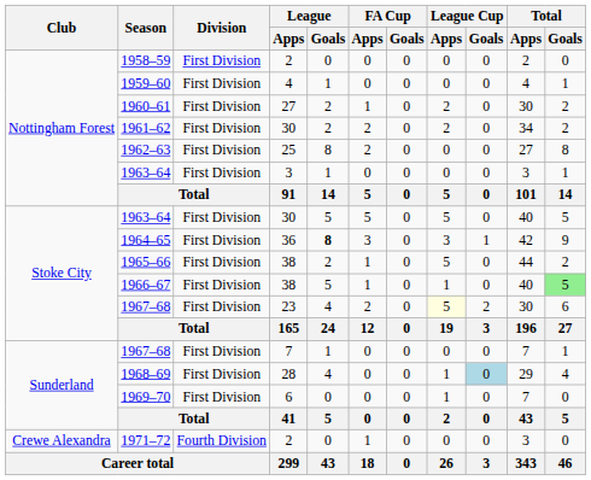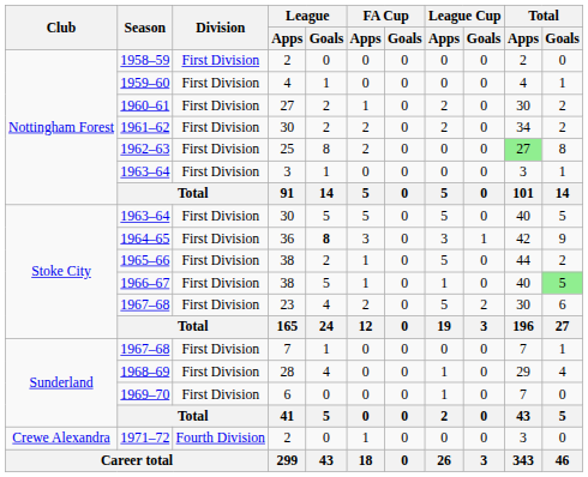1962–63 | Total / Apps: no background -> lightgreen background
1967–68 / 23 | League Cup / Apps: lightyellow background -> no background
1968–69 | League Cup / Goals: lightblue background -> no background
